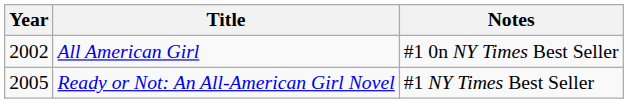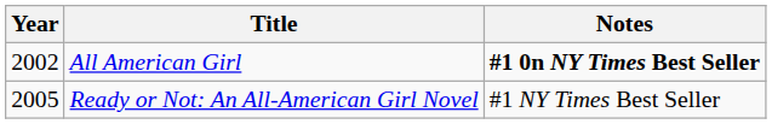row 2 | Notes: normal -> bold
